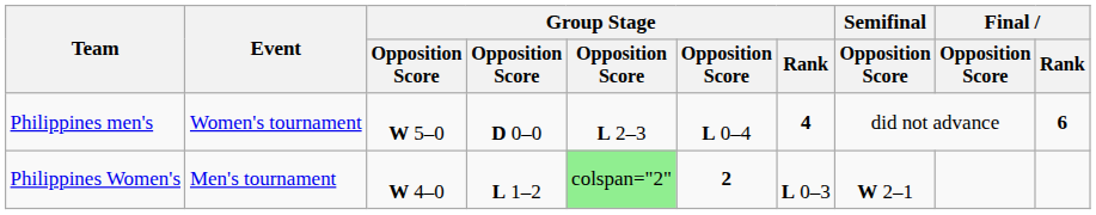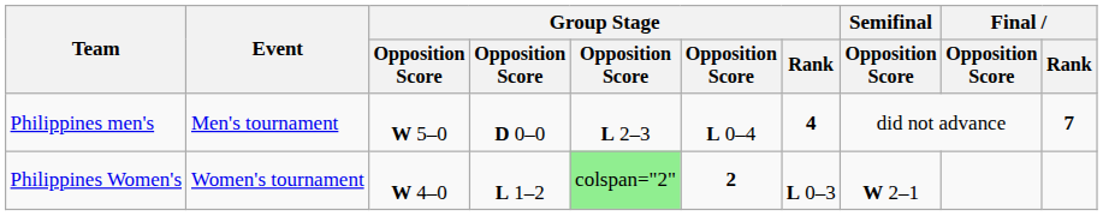Philippines men's | Event: Women's tournament -> Men's tournament
Philippines men's | Final / Rank: 6 -> 7
Philippines Women's | Event: Men's tournament -> Women's tournament
